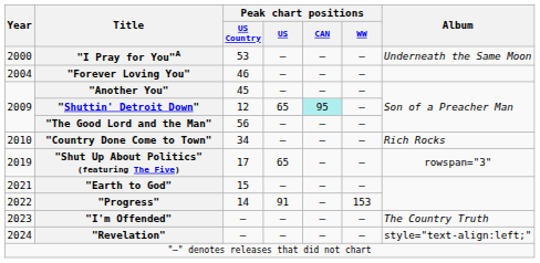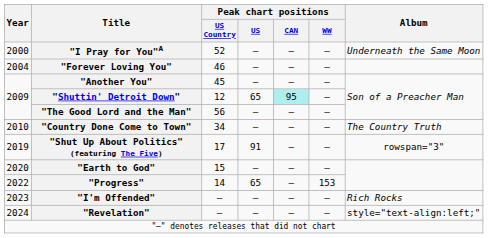"I Pray for You"A | Peak chart positions / US Country: 53 -> 52
"Country Done Come to Town" | Album: Rich Rocks -> The Country Truth
"Shut Up About Politics" (featuring The Five) | Peak chart positions / US: 65 -> 91
"Earth to God" | Year: 2021 -> 2020
"Progress" | Peak chart positions / US: 91 -> 65
"I'm Offended" | Album: The Country Truth -> Rich Rocks
